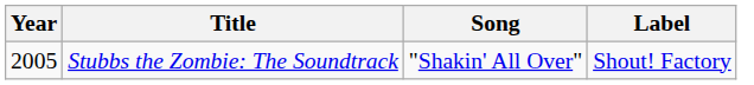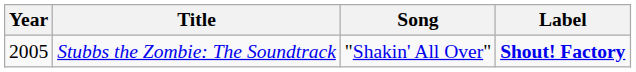row 2 | Label: normal -> bold
